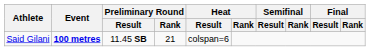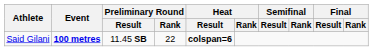Said Gilani | Preliminary Round / Rank: 21 -> 22
Said Gilani | Heat / Result: normal -> bold
